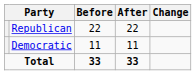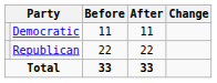rows swapped: Republican <-> Democratic
